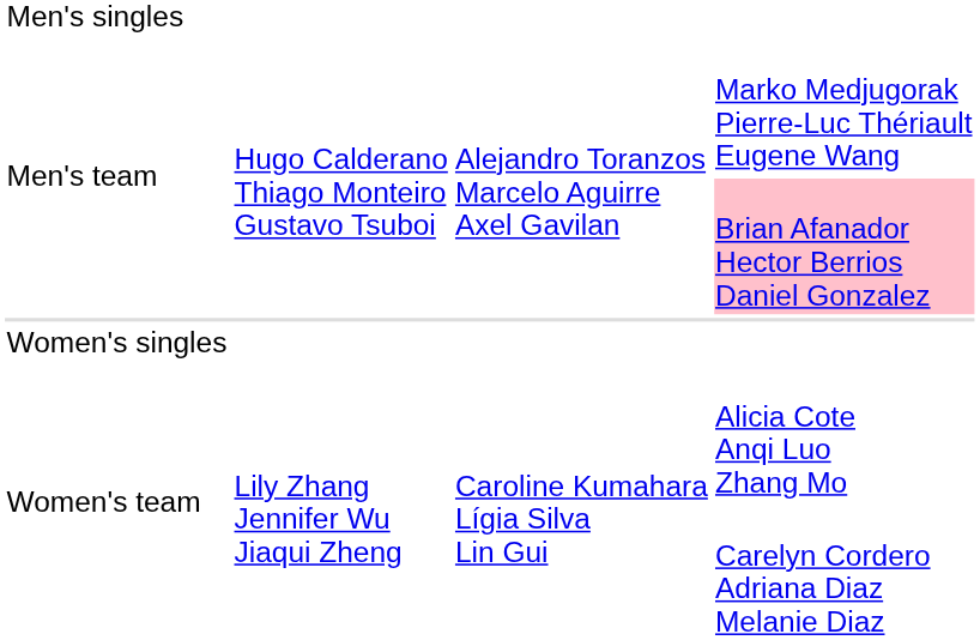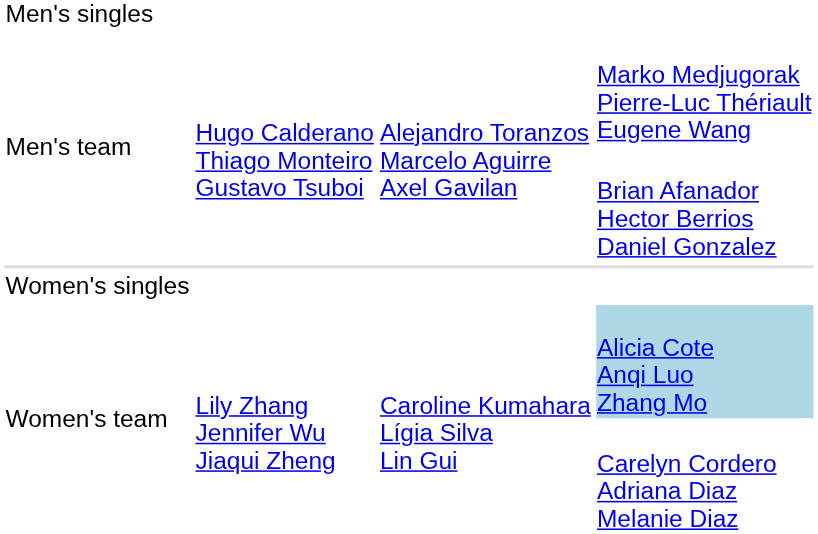Men's team / Brian Afanador Hector Berrios Daniel Gonzalez | column 4: pink background -> no background
Women's team / Alicia Cote Anqi Luo Zhang Mo | column 4: no background -> lightblue background
